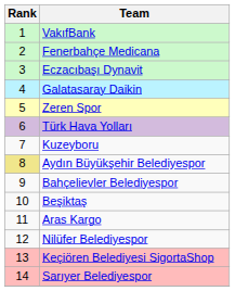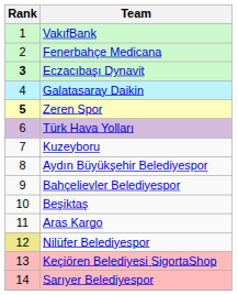Eczacıbaşı Dynavit | Rank: normal -> bold
Zeren Spor | Rank: normal -> bold
Aydın Büyükşehir Belediyespor | Rank: khaki background -> no background
Nilüfer Belediyespor | Rank: no background -> khaki background
